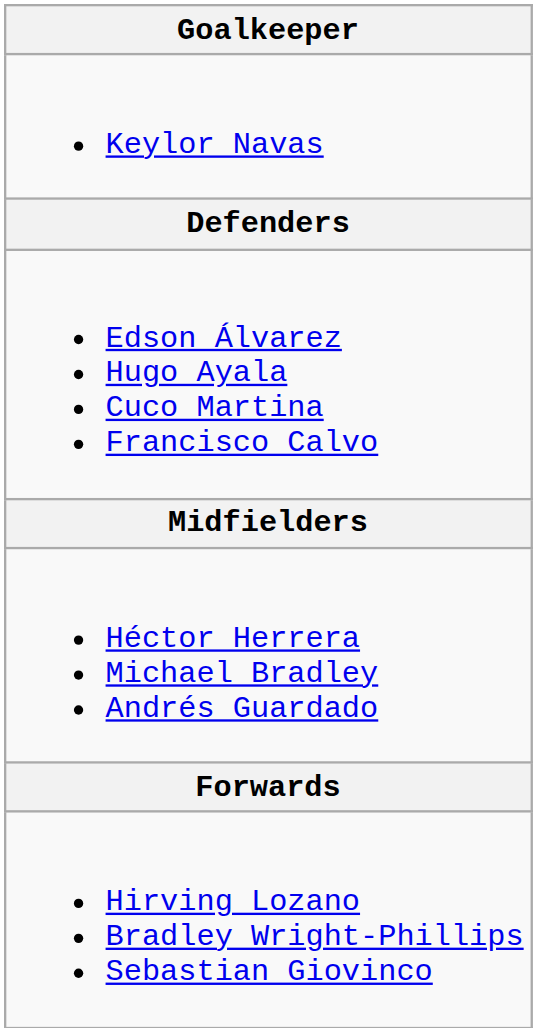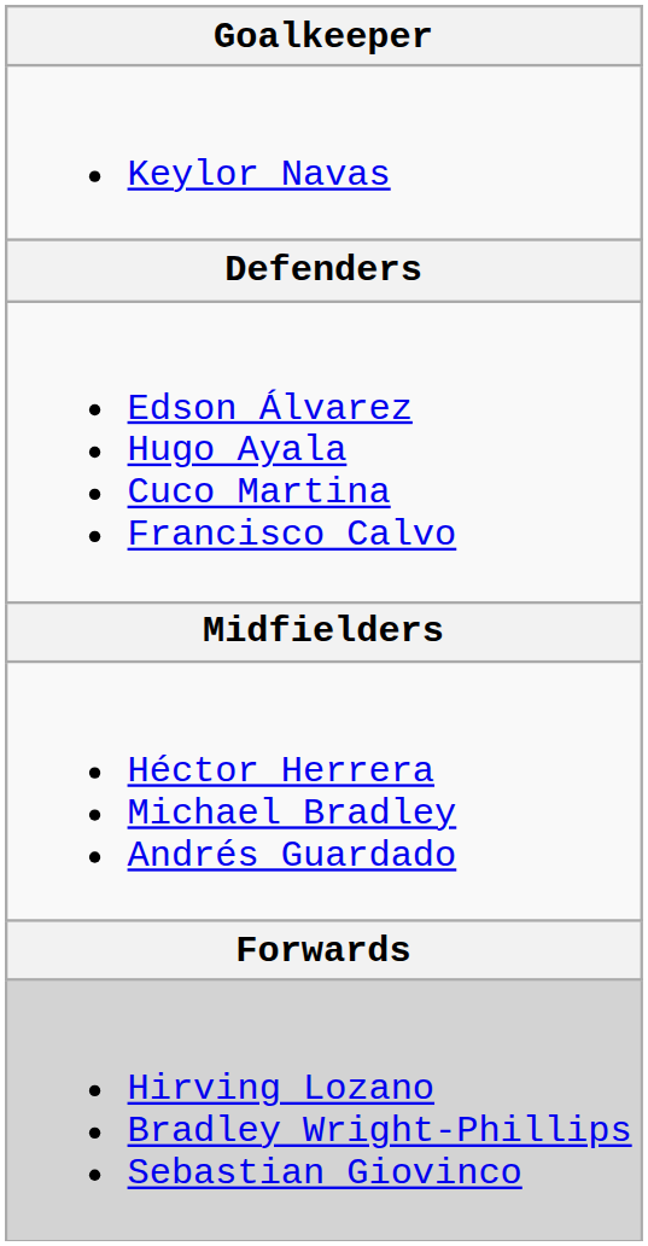row 8 | column 1: no background -> lightgrey background
